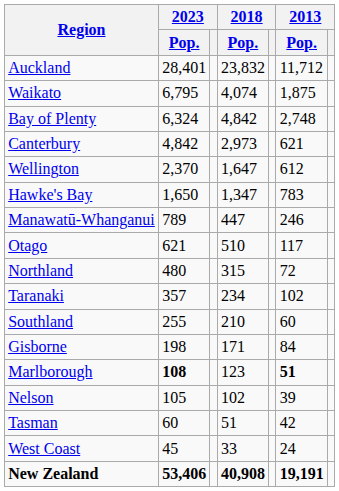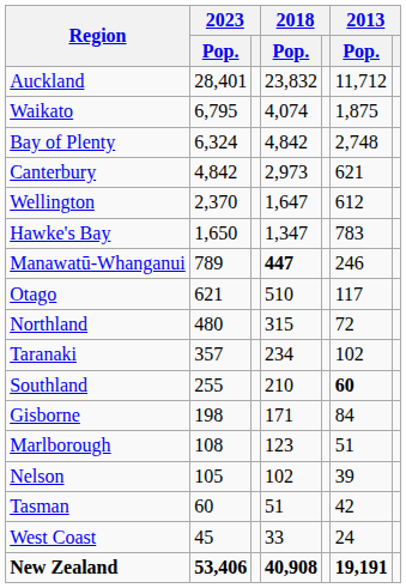Manawatū-Whanganui | 2018 / Pop.: normal -> bold
Southland | 2013 / Pop.: normal -> bold
Marlborough | 2023 / Pop.: bold -> normal
Marlborough | 2013 / Pop.: bold -> normal
